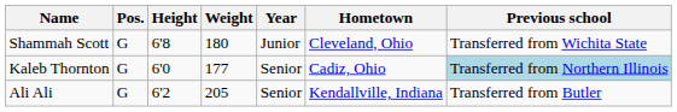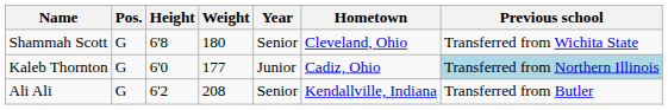Shammah Scott | Year: Junior -> Senior
Kaleb Thornton | Year: Senior -> Junior
Ali Ali | Weight: 205 -> 208
